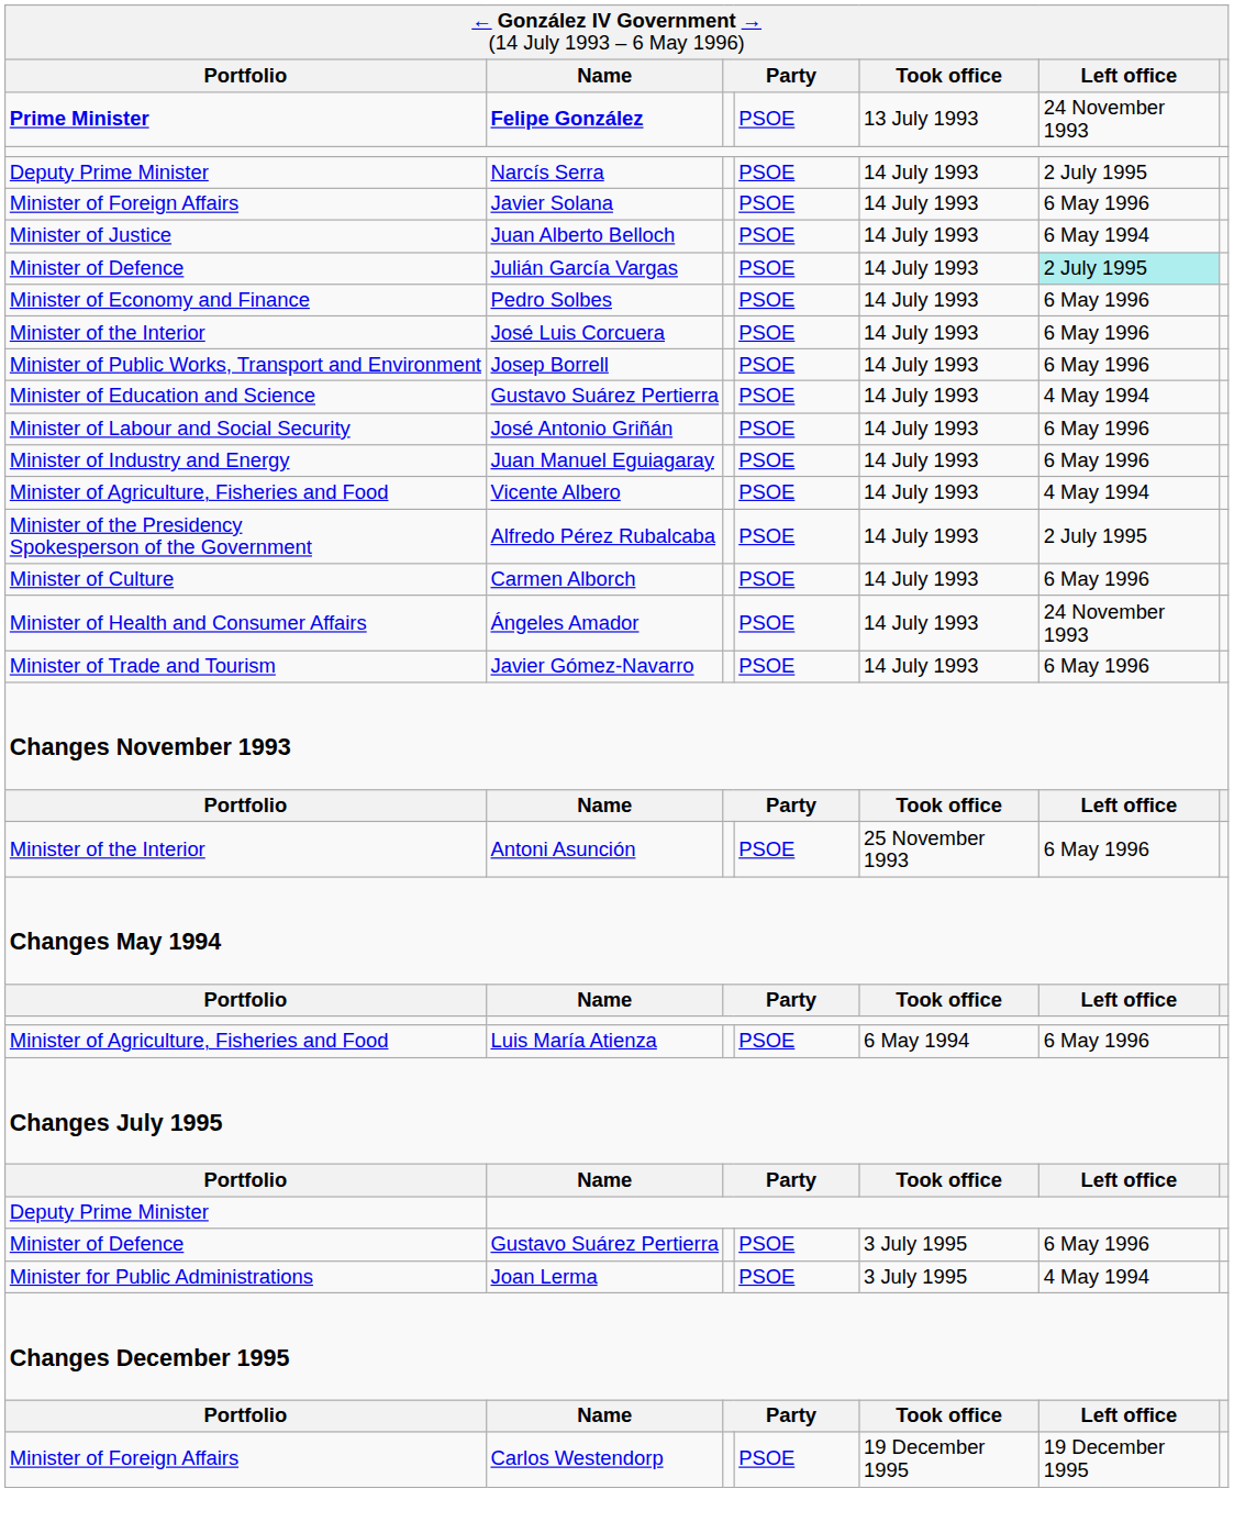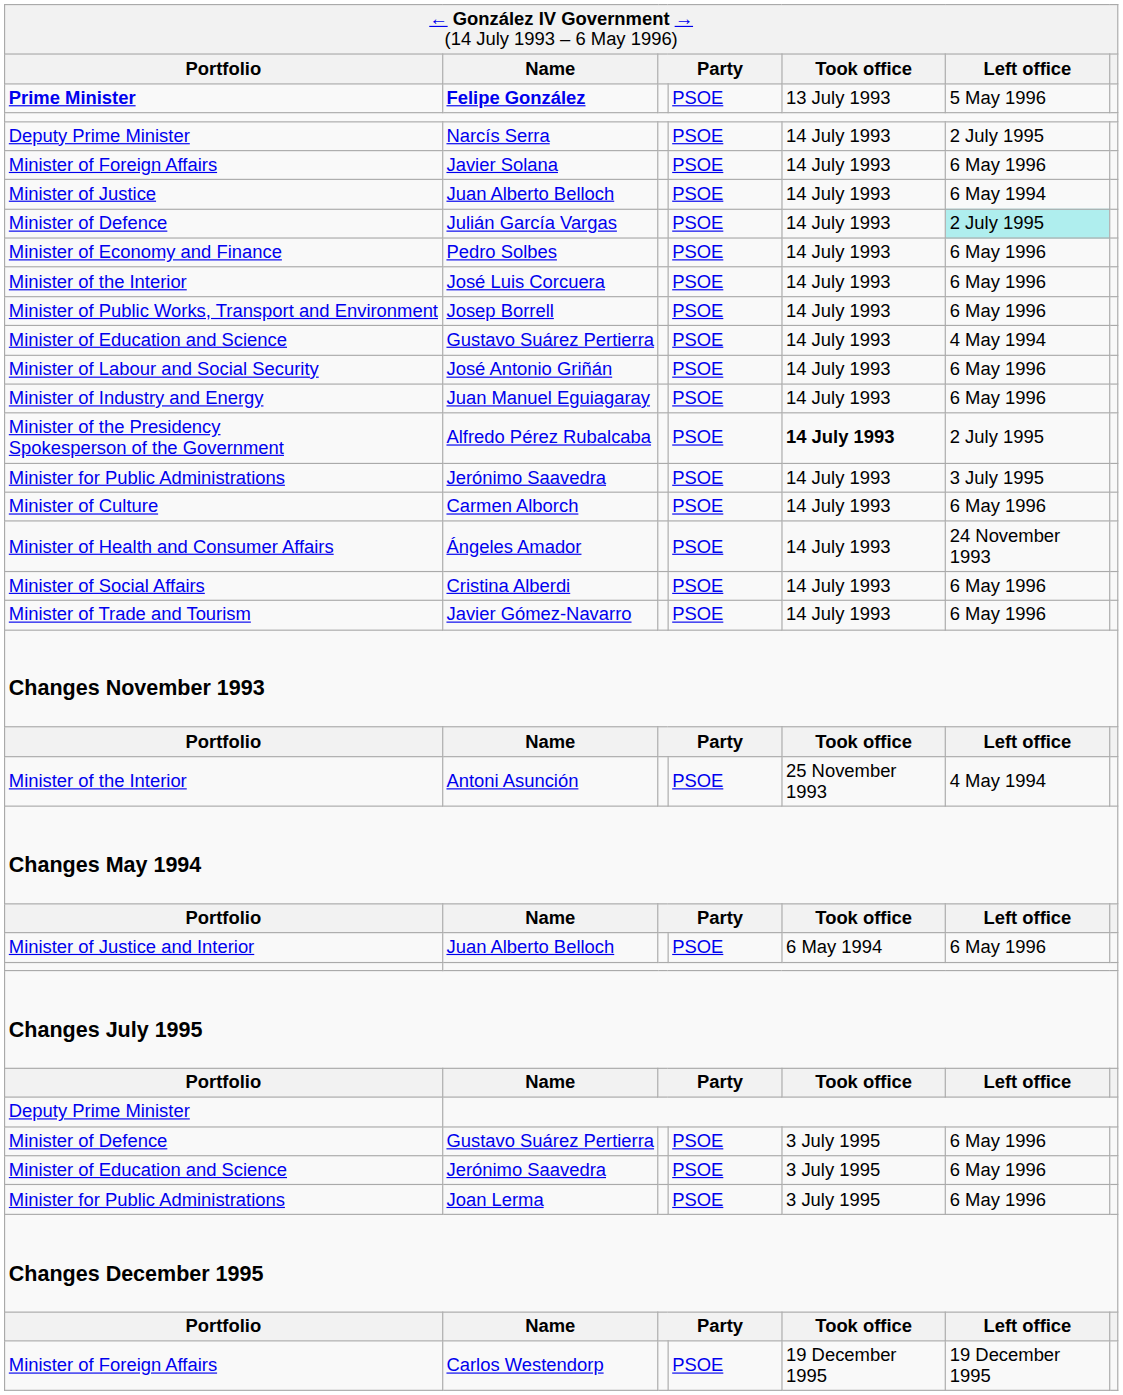Felipe González | column 6: 24 November 1993 -> 5 May 1996
- row: Minister of Agriculture, Fisheries and Food | Vicente Albero | PSOE | 14 July 1993 | 4 May 1994
Alfredo Pérez Rubalcaba | column 5: normal -> bold
+ row: Minister for Public Administrations | Jerónimo Saavedra | PSOE | 14 July 1993 | 3 July 1995
+ row: Minister of Social Affairs | Cristina Alberdi | PSOE | 14 July 1993 | 6 May 1996
Antoni Asunción | column 6: 6 May 1996 -> 4 May 1994
+ row: Minister of Justice and Interior | Juan Alberto Belloch | PSOE | 6 May 1994 | 6 May 1996
- row: Minister of Agriculture, Fisheries and Food | Luis María Atienza | PSOE | 6 May 1994 | 6 May 1996
+ row: Minister of Education and Science | Jerónimo Saavedra | PSOE | 3 July 1995 | 6 May 1996
Joan Lerma | column 6: 4 May 1994 -> 6 May 1996
